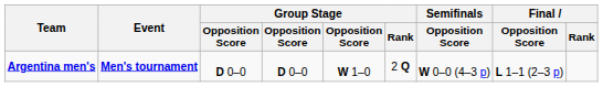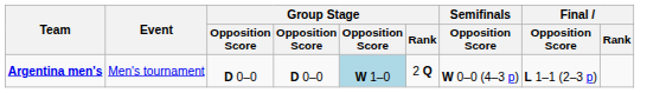Argentina men's | Event: bold -> normal
Argentina men's | column 5: no background -> lightblue background
